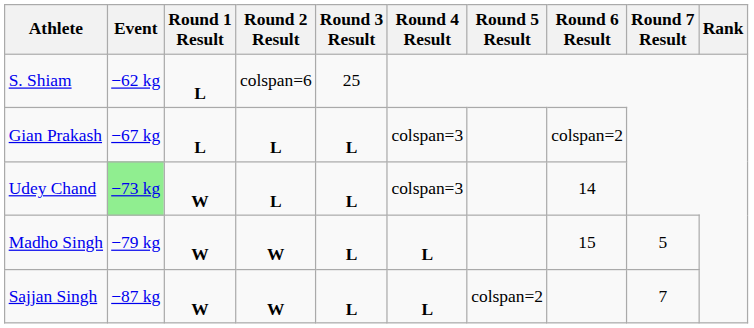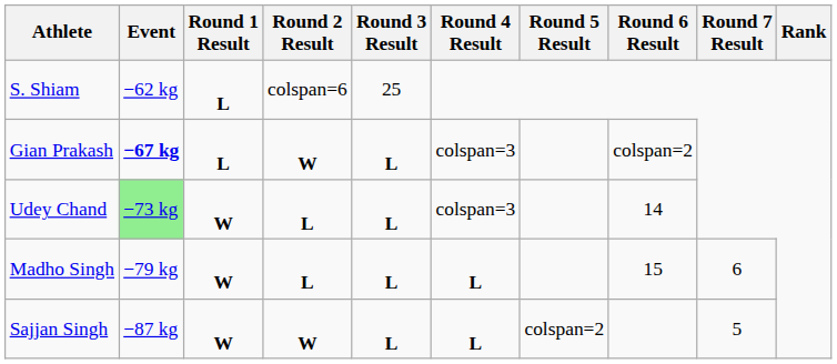Gian Prakash | Event: normal -> bold
Gian Prakash | Round 2 Result: L -> W
Madho Singh | Round 2 Result: W -> L
Madho Singh | Round 7 Result: 5 -> 6
Sajjan Singh | Round 7 Result: 7 -> 5
